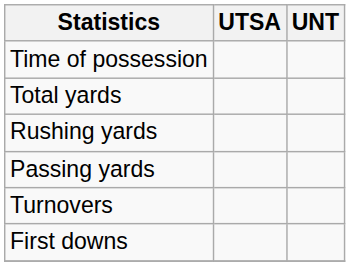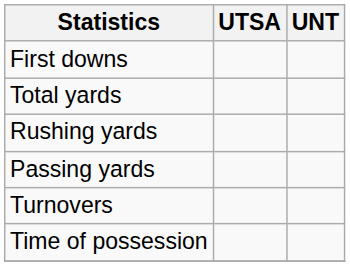rows swapped: First downs <-> Time of possession
